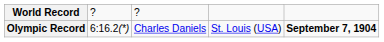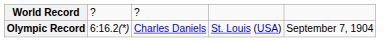Olympic Record | column 5: bold -> normal
